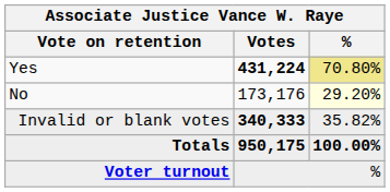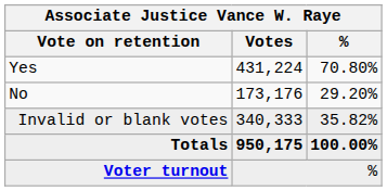Yes | Votes: bold -> normal
Yes | %: khaki background -> no background
No | %: lightyellow background -> no background
Invalid or blank votes | Votes: bold -> normal
